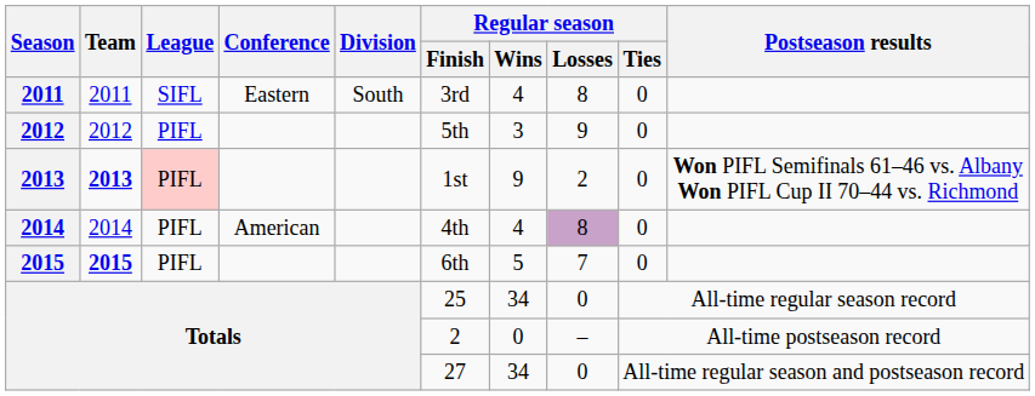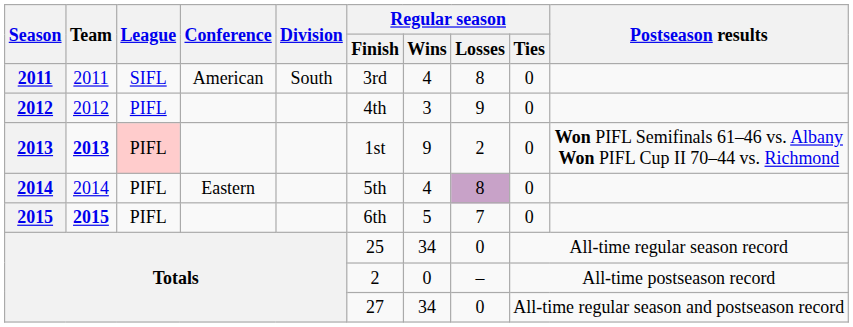row 3 | Conference: Eastern -> American
row 4 | Regular season / Finish: 5th -> 4th
row 6 | Conference: American -> Eastern
row 6 | Regular season / Finish: 4th -> 5th
